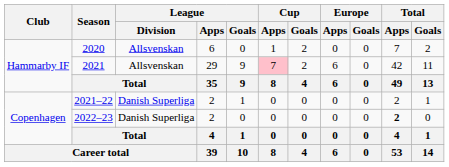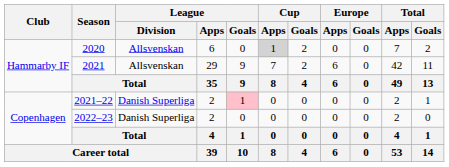2020 | Cup / Apps: no background -> lightgrey background
2021 | Cup / Apps: pink background -> no background
2021–22 | League / Goals: no background -> pink background
2022–23 | Total / Apps: bold -> normal
